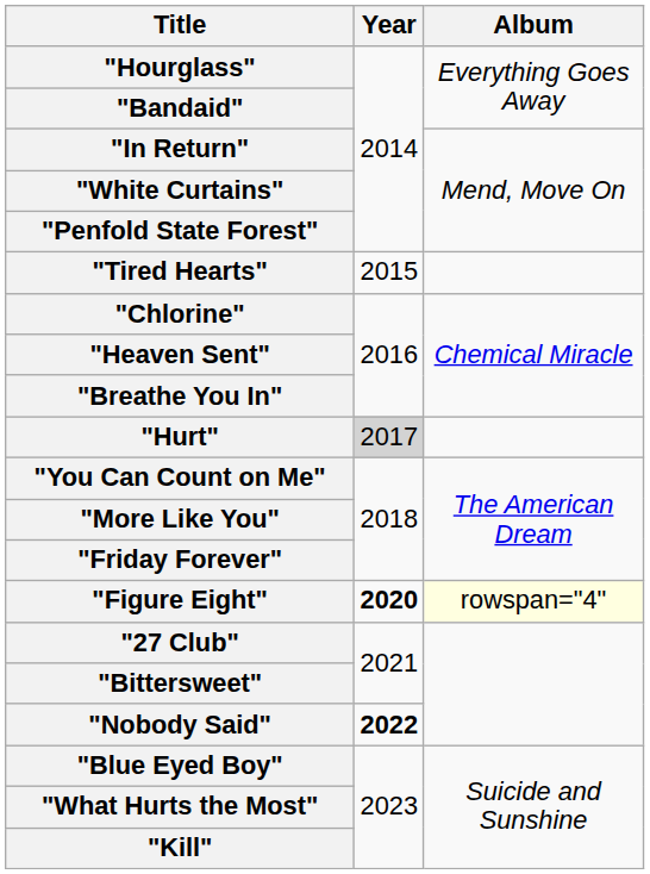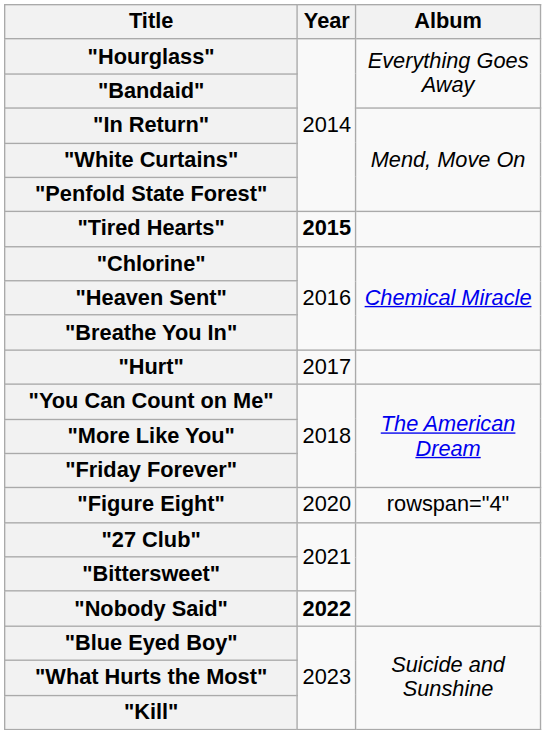"Tired Hearts" | Year: normal -> bold
"Hurt" | Year: lightgrey background -> no background
"Figure Eight" | Year: bold -> normal
"Figure Eight" | Album: lightyellow background -> no background
